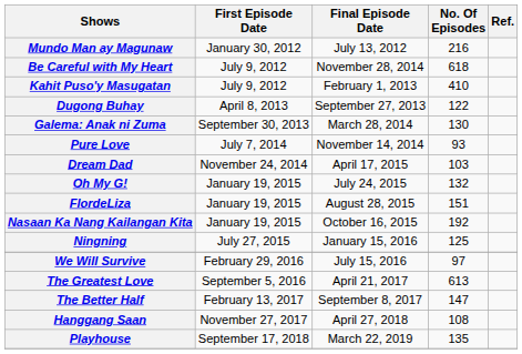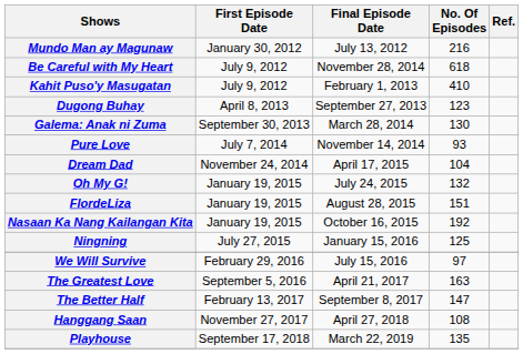Dugong Buhay | No. Of Episodes: 122 -> 123
Dream Dad | No. Of Episodes: 103 -> 104
The Greatest Love | No. Of Episodes: 613 -> 163
